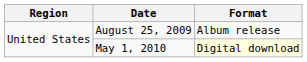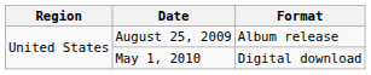May 1, 2010 | Format: lightyellow background -> no background
